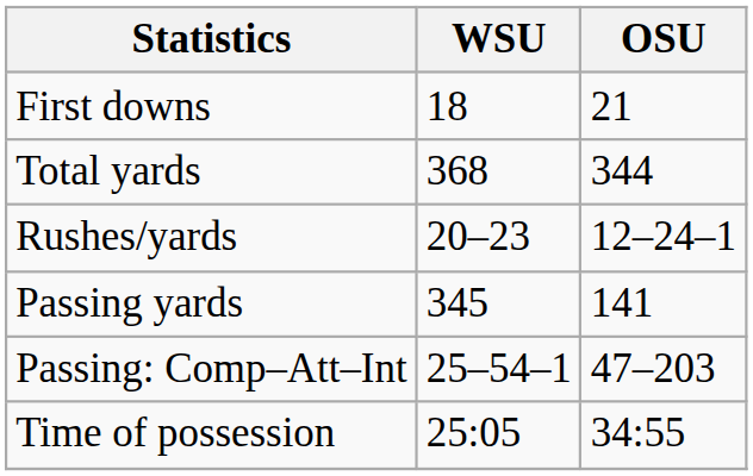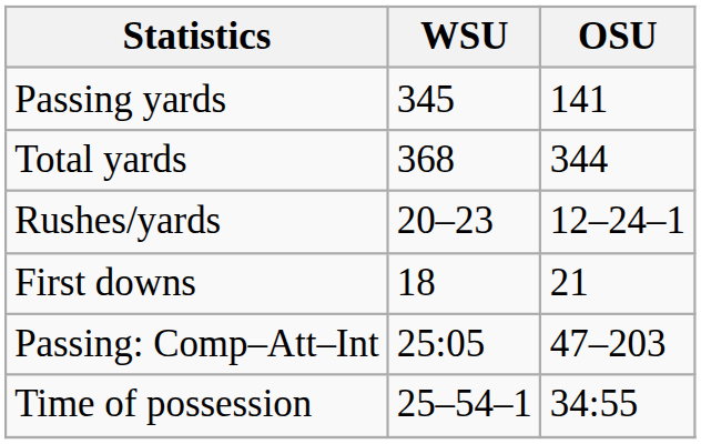rows swapped: First downs <-> Passing yards
Passing: Comp–Att–Int | WSU: 25–54–1 -> 25:05
Time of possession | WSU: 25:05 -> 25–54–1
